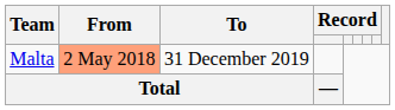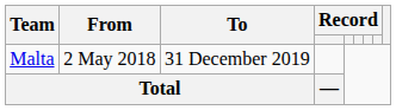Malta | From: lightsalmon background -> no background
